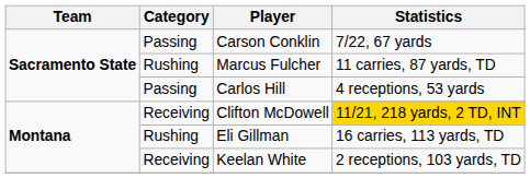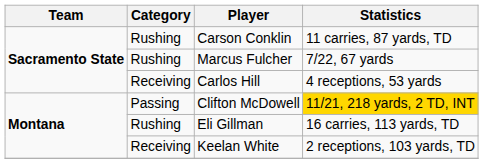Carson Conklin | Category: Passing -> Rushing
Carson Conklin | Statistics: 7/22, 67 yards -> 11 carries, 87 yards, TD
Marcus Fulcher | Statistics: 11 carries, 87 yards, TD -> 7/22, 67 yards
Carlos Hill | Category: Passing -> Receiving
Clifton McDowell | Category: Receiving -> Passing
